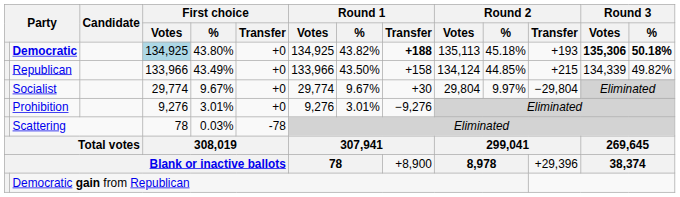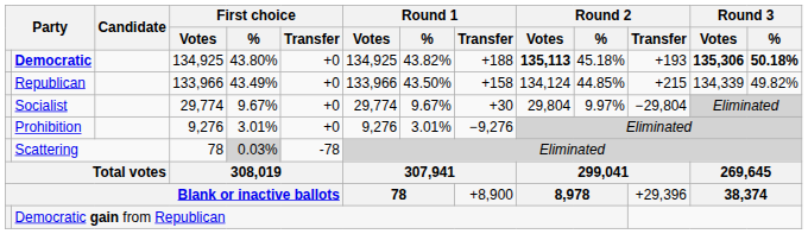Democratic | First choice / Votes: lightblue background -> no background
Democratic | Round 1 / Transfer: bold -> normal
Democratic | Round 2 / Votes: normal -> bold
Scattering | First choice / %: no background -> lightgrey background
